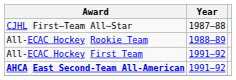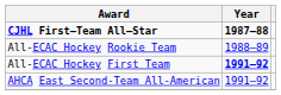row 2 | Award: normal -> bold
row 2 | Year: normal -> bold
row 4 | Year: normal -> bold
row 5 | Award: bold -> normal
